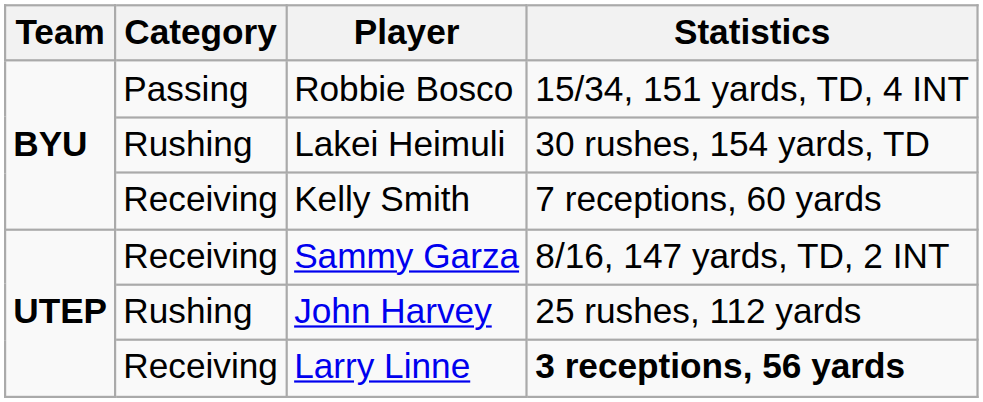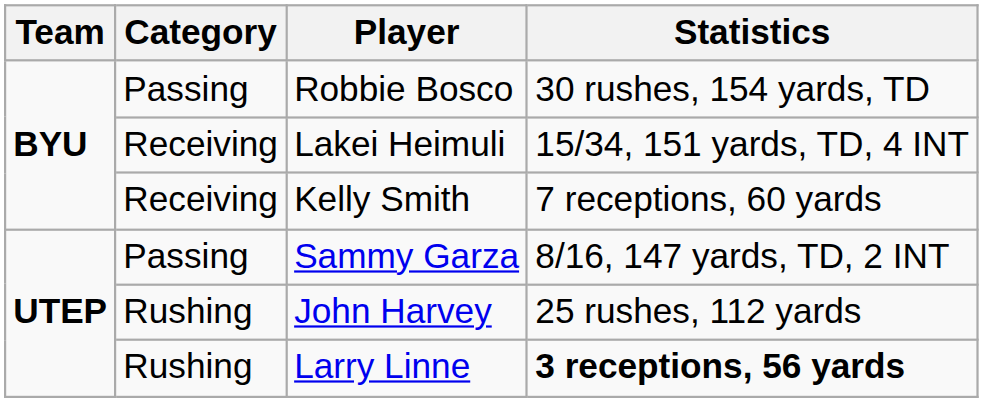Robbie Bosco | Statistics: 15/34, 151 yards, TD, 4 INT -> 30 rushes, 154 yards, TD
Lakei Heimuli | Category: Rushing -> Receiving
Lakei Heimuli | Statistics: 30 rushes, 154 yards, TD -> 15/34, 151 yards, TD, 4 INT
Sammy Garza | Category: Receiving -> Passing
Larry Linne | Category: Receiving -> Rushing
